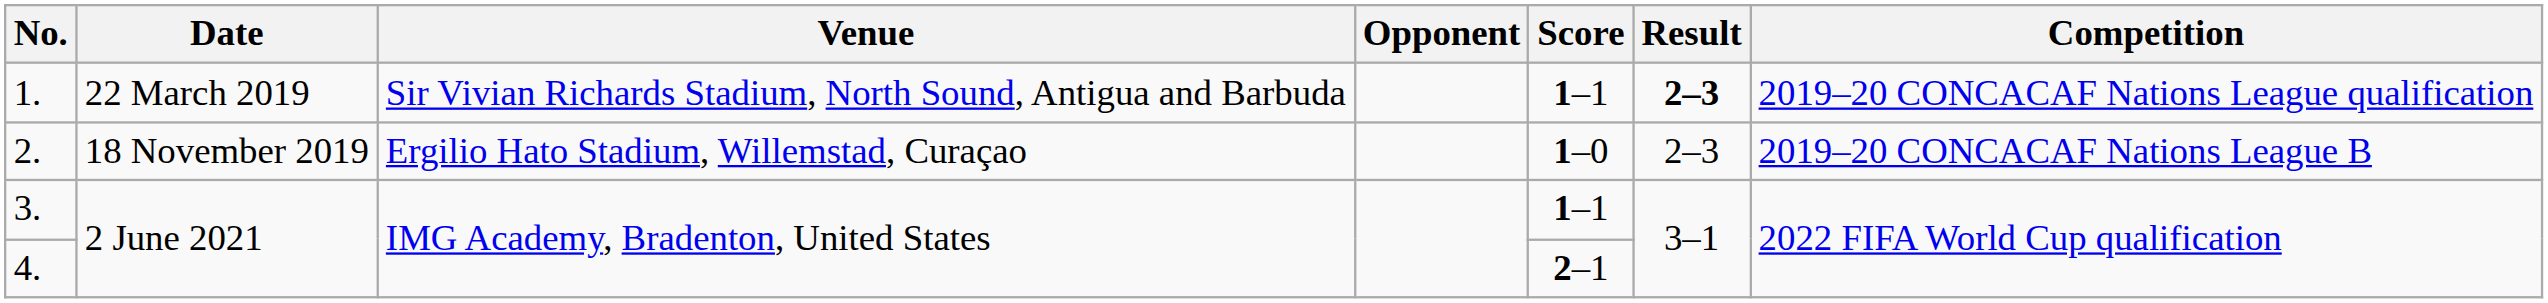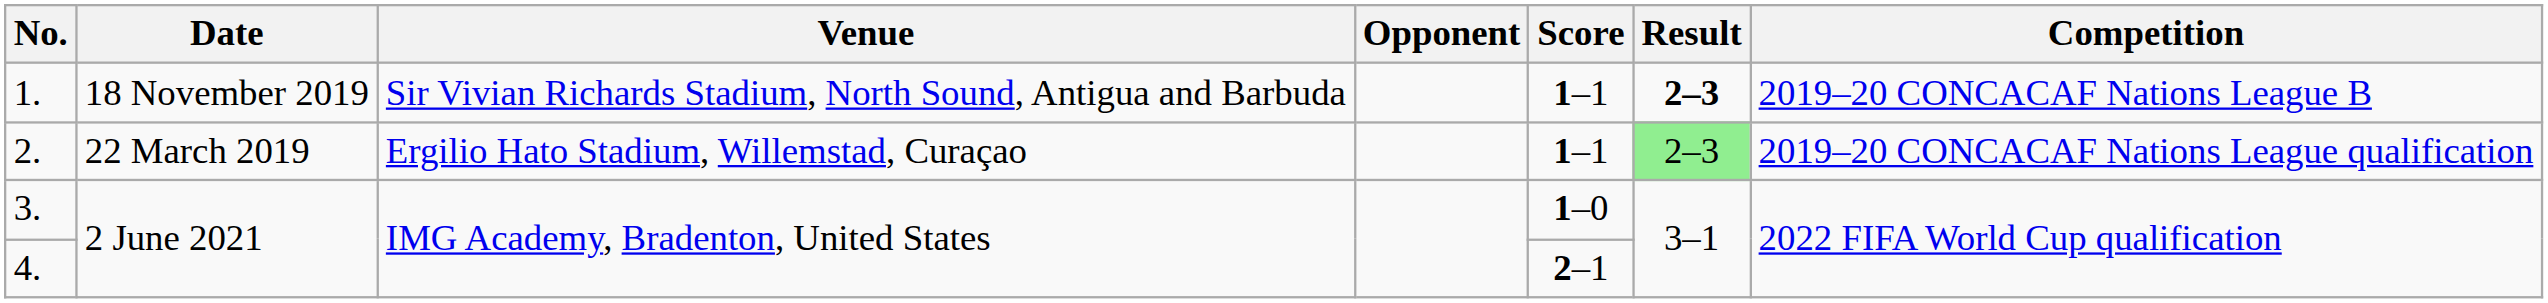1. | Date: 22 March 2019 -> 18 November 2019
1. | Competition: 2019–20 CONCACAF Nations League qualification -> 2019–20 CONCACAF Nations League B
2. | Date: 18 November 2019 -> 22 March 2019
2. | Score: 1–0 -> 1–1
2. | Result: no background -> lightgreen background
2. | Competition: 2019–20 CONCACAF Nations League B -> 2019–20 CONCACAF Nations League qualification
3. | Score: 1–1 -> 1–0
